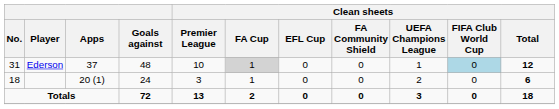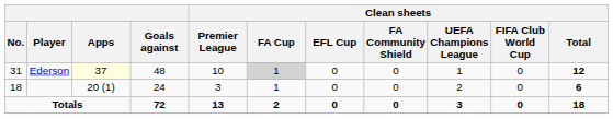Ederson | Apps: no background -> lightyellow background
Ederson | Clean sheets / FIFA Club World Cup: lightblue background -> no background
